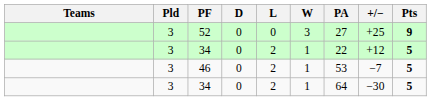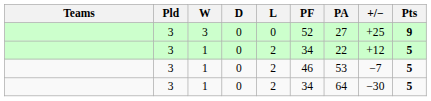columns swapped: W <-> PF
